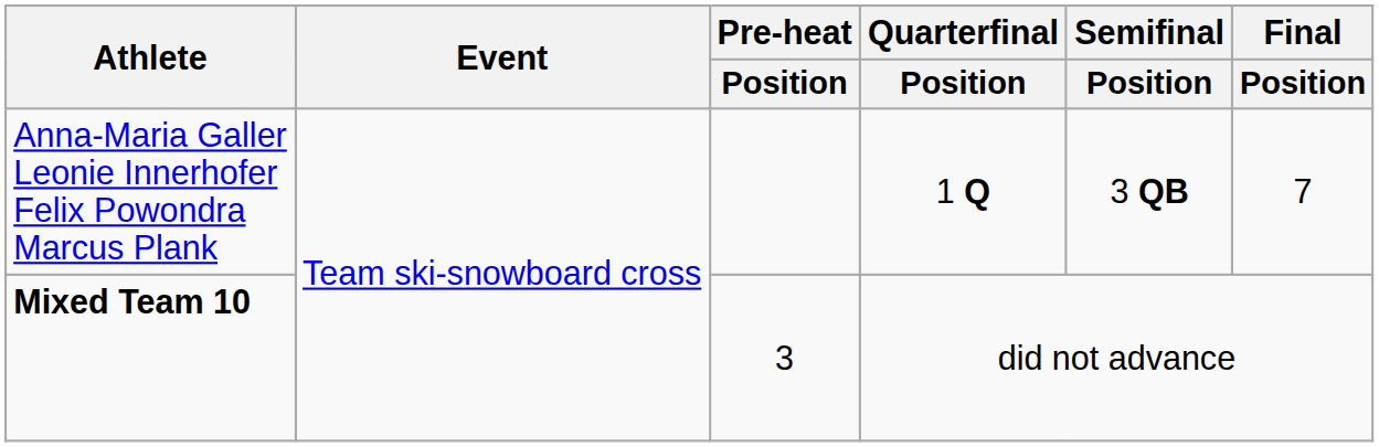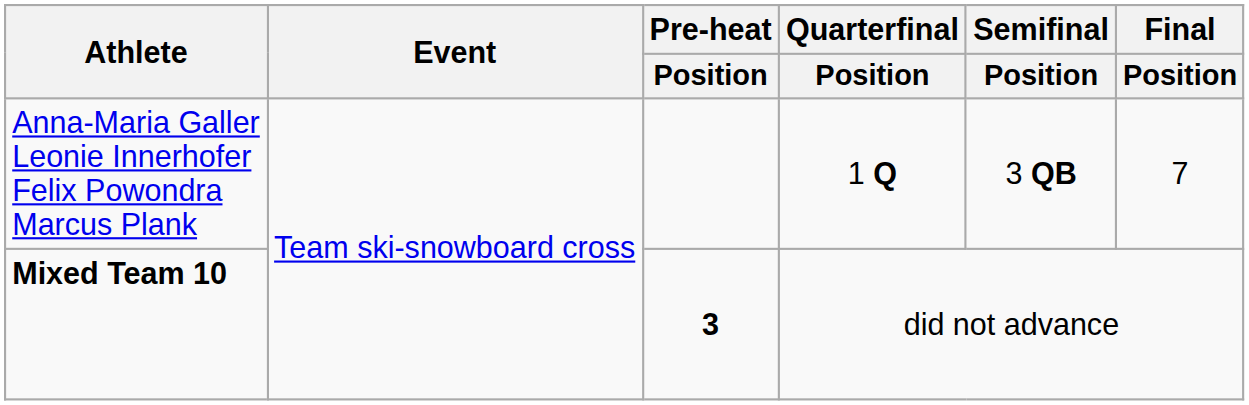Mixed Team 10 | Pre-heat / Position: normal -> bold
